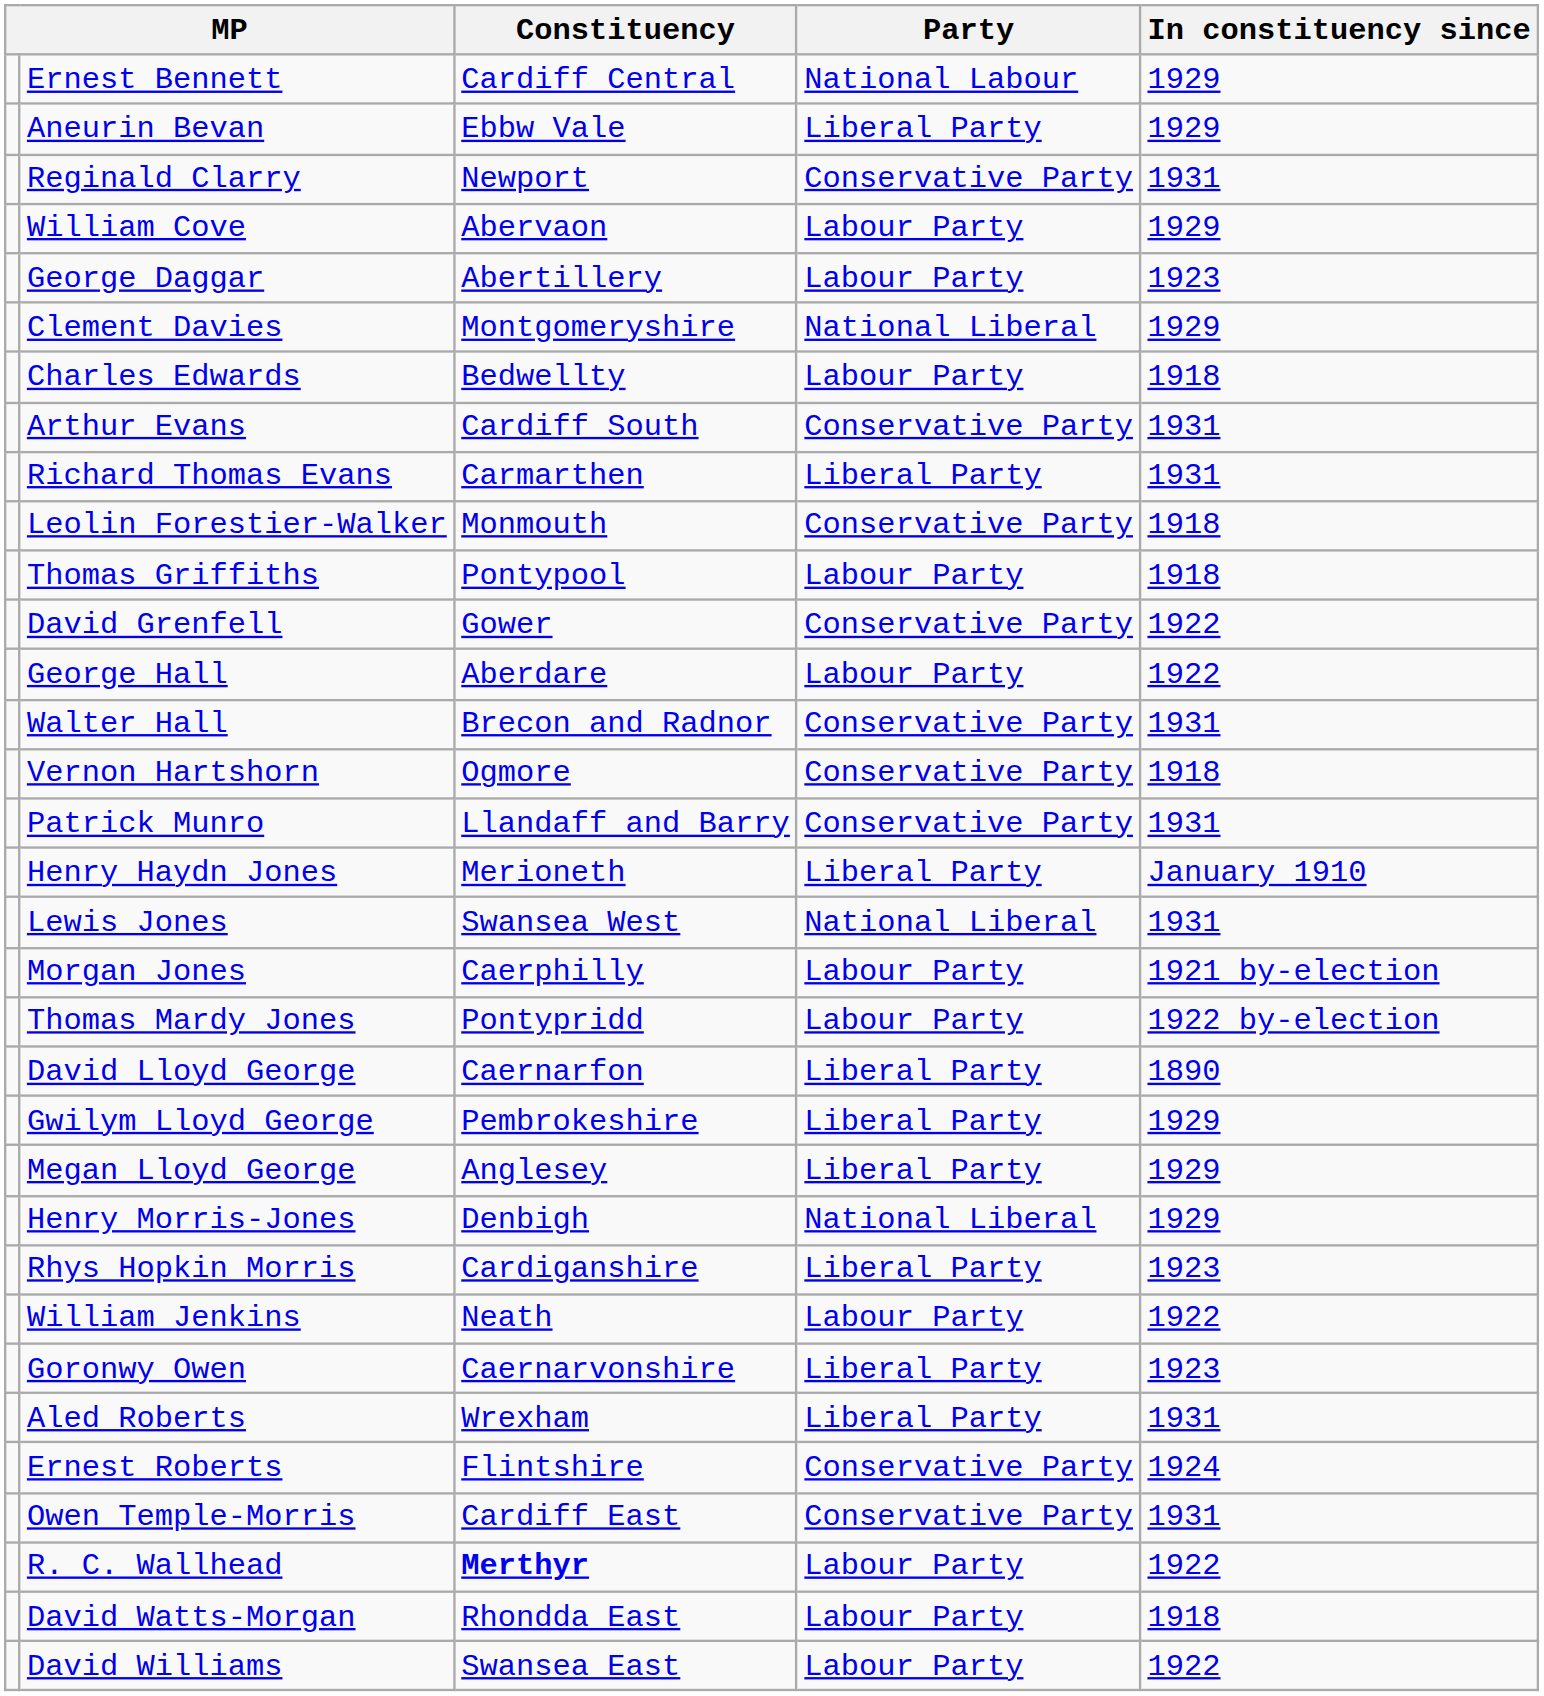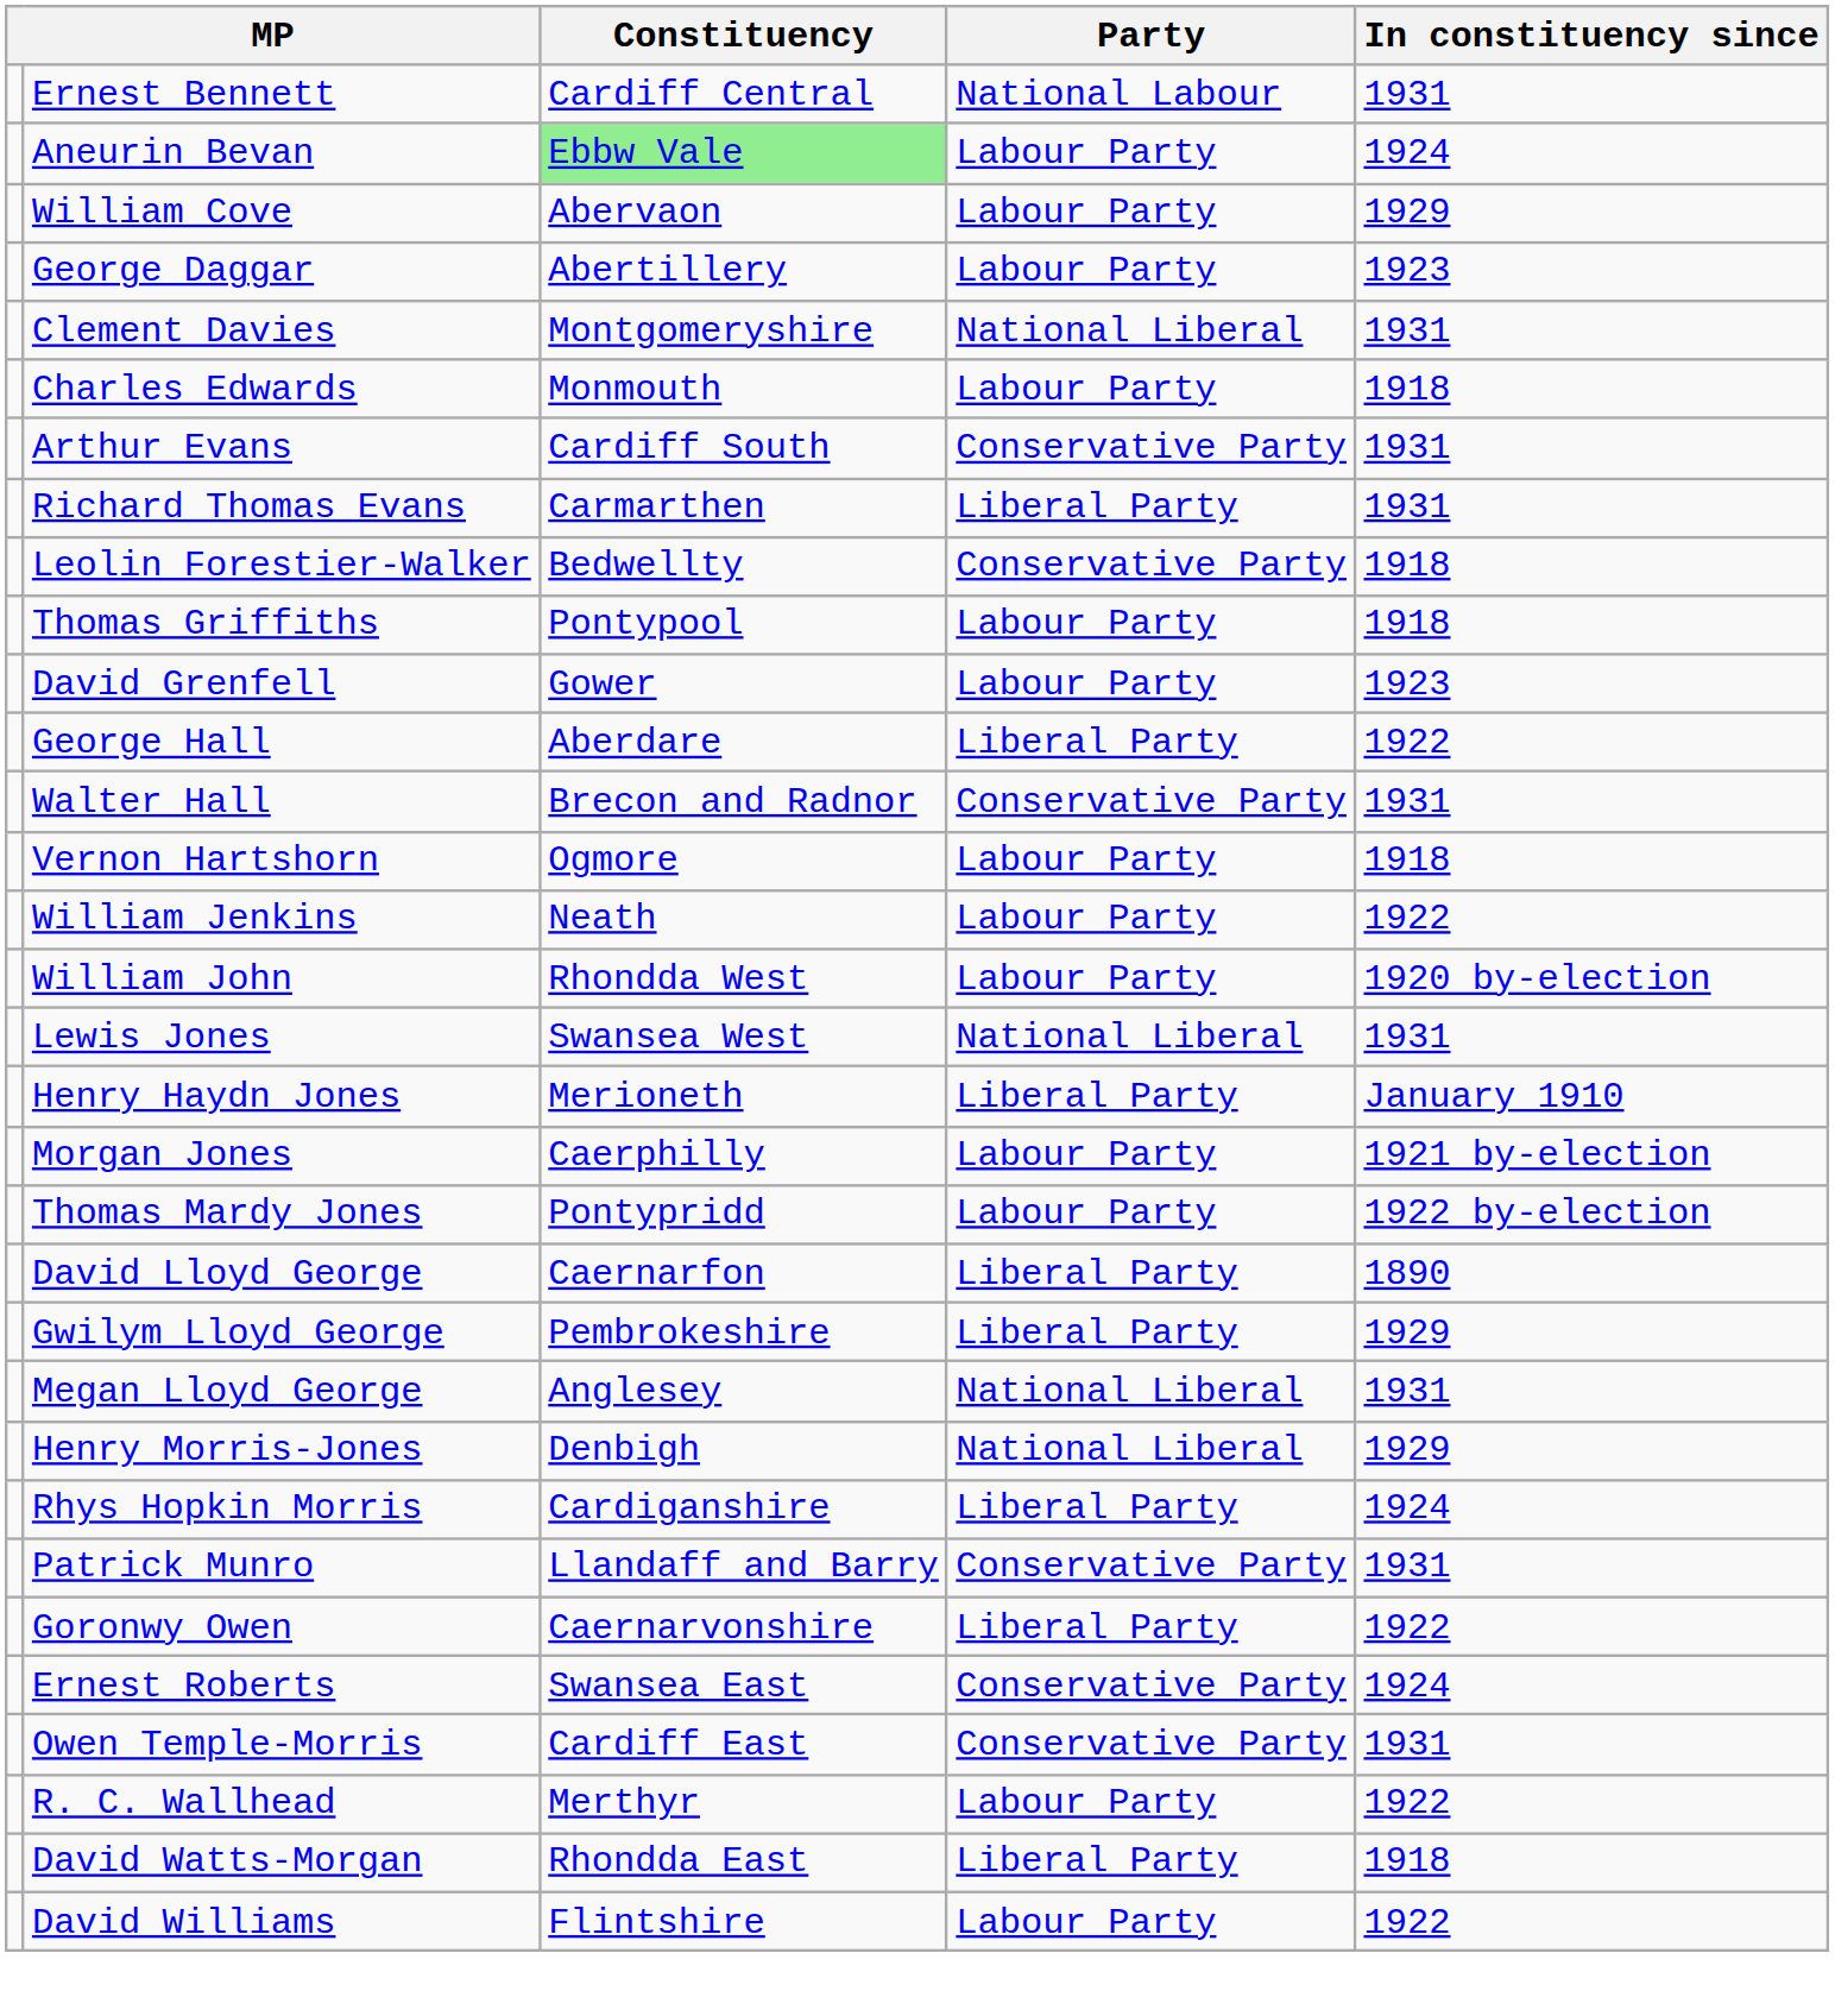Ernest Bennett | In constituency since: 1929 -> 1931
Aneurin Bevan | Constituency: no background -> lightgreen background
Aneurin Bevan | Party: Liberal Party -> Labour Party
Aneurin Bevan | In constituency since: 1929 -> 1924
- row: Reginald Clarry | Newport | Conservative Party | 1931
Clement Davies | In constituency since: 1929 -> 1931
Charles Edwards | Constituency: Bedwellty -> Monmouth
Leolin Forestier-Walker | Constituency: Monmouth -> Bedwellty
David Grenfell | Party: Conservative Party -> Labour Party
David Grenfell | In constituency since: 1922 -> 1923
George Hall | Party: Labour Party -> Liberal Party
Vernon Hartshorn | Party: Conservative Party -> Labour Party
rows swapped: William Jenkins <-> Patrick Munro
+ row: William John | Rhondda West | Labour Party | 1920 by-election
rows swapped: Henry Haydn Jones <-> Lewis Jones
Megan Lloyd George | Party: Liberal Party -> National Liberal
Megan Lloyd George | In constituency since: 1929 -> 1931
Rhys Hopkin Morris | In constituency since: 1923 -> 1924
Goronwy Owen | In constituency since: 1923 -> 1922
- row: Aled Roberts | Wrexham | Liberal Party | 1931
Ernest Roberts | Constituency: Flintshire -> Swansea East
R. C. Wallhead | Constituency: bold -> normal
David Watts-Morgan | Party: Labour Party -> Liberal Party
David Williams | Constituency: Swansea East -> Flintshire
